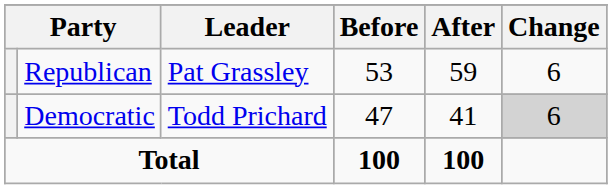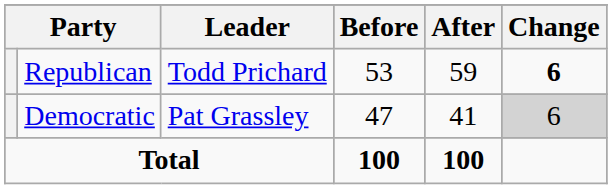Republican | Leader: Pat Grassley -> Todd Prichard
Republican | Change: normal -> bold
Democratic | Leader: Todd Prichard -> Pat Grassley
